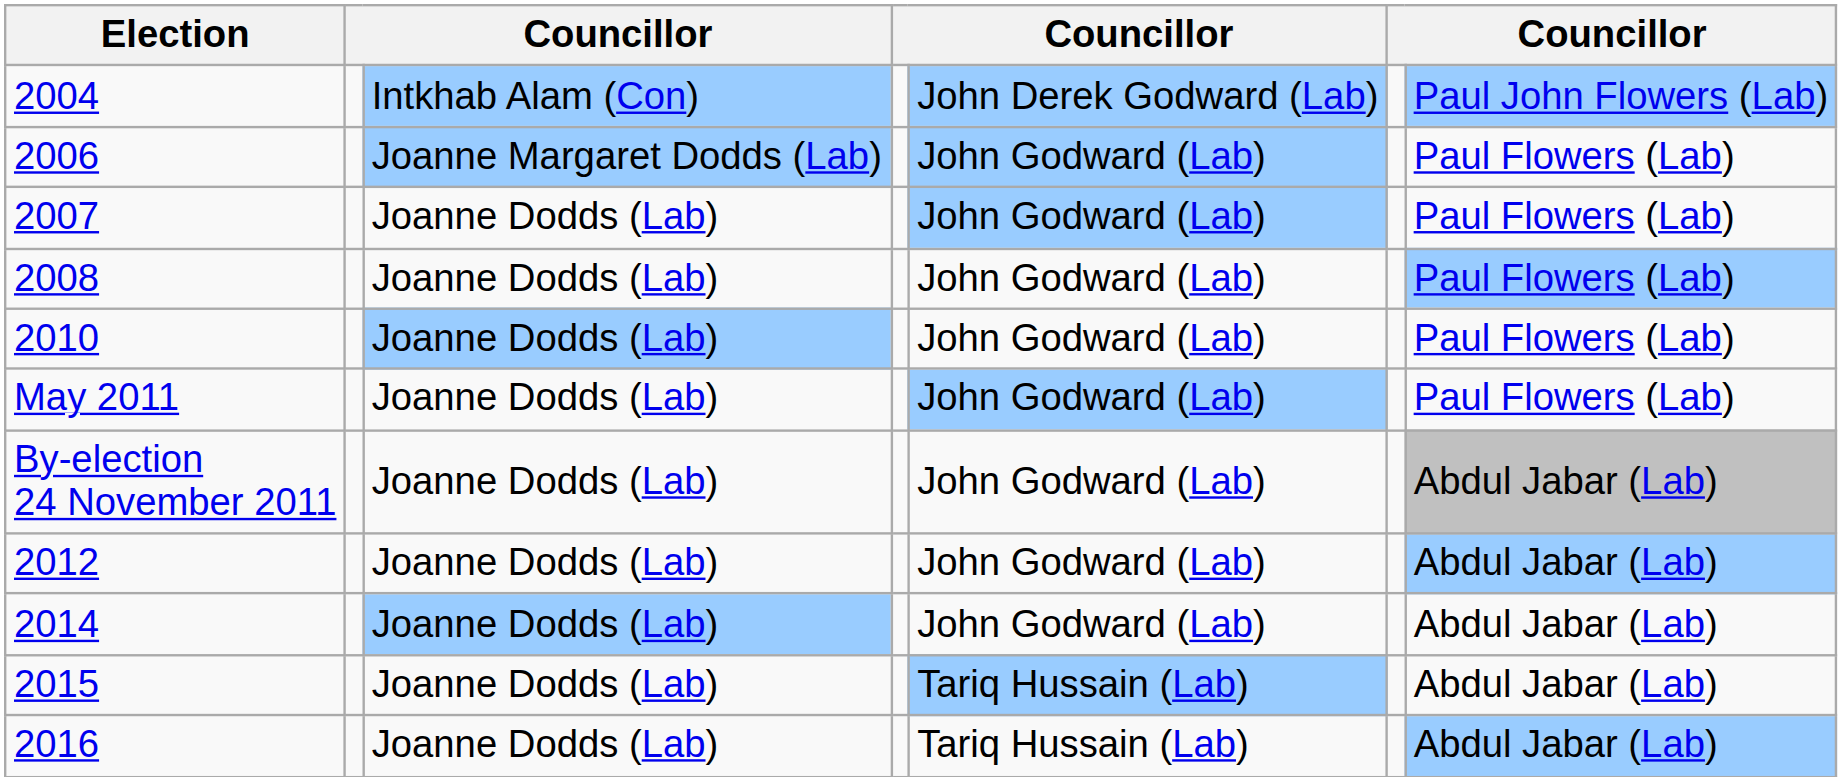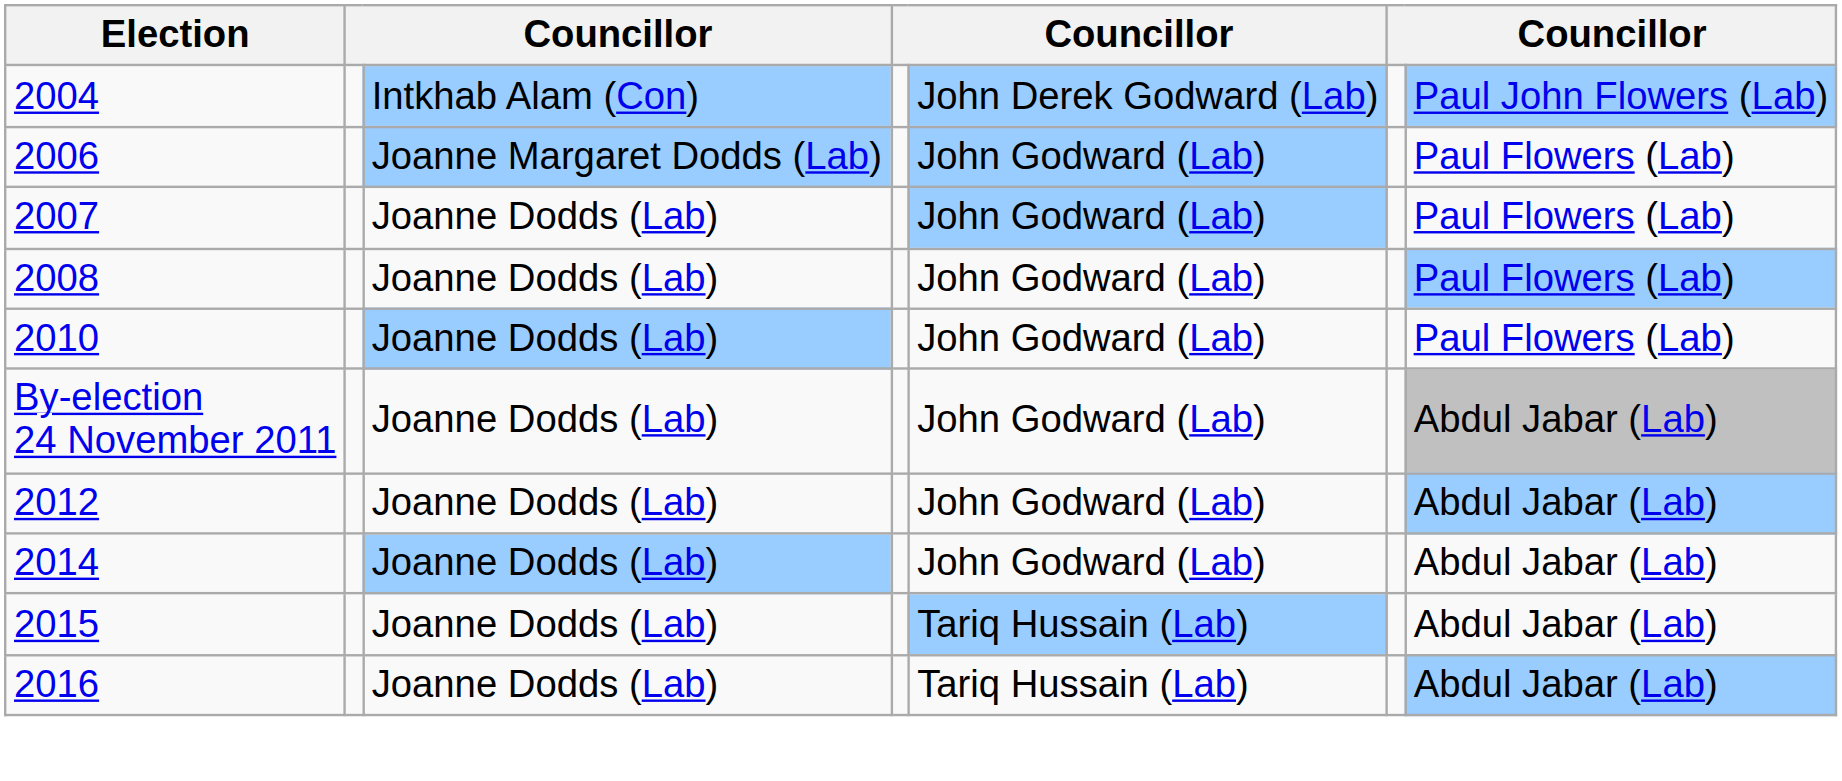- row: May 2011 | Joanne Dodds (Lab) | John Godward (Lab) | Paul Flowers (Lab)
